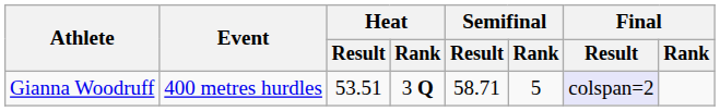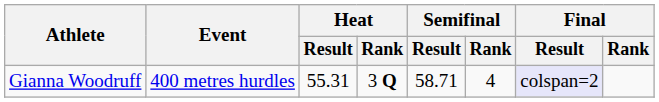Gianna Woodruff | Heat / Result: 53.51 -> 55.31
Gianna Woodruff | Semifinal / Rank: 5 -> 4
